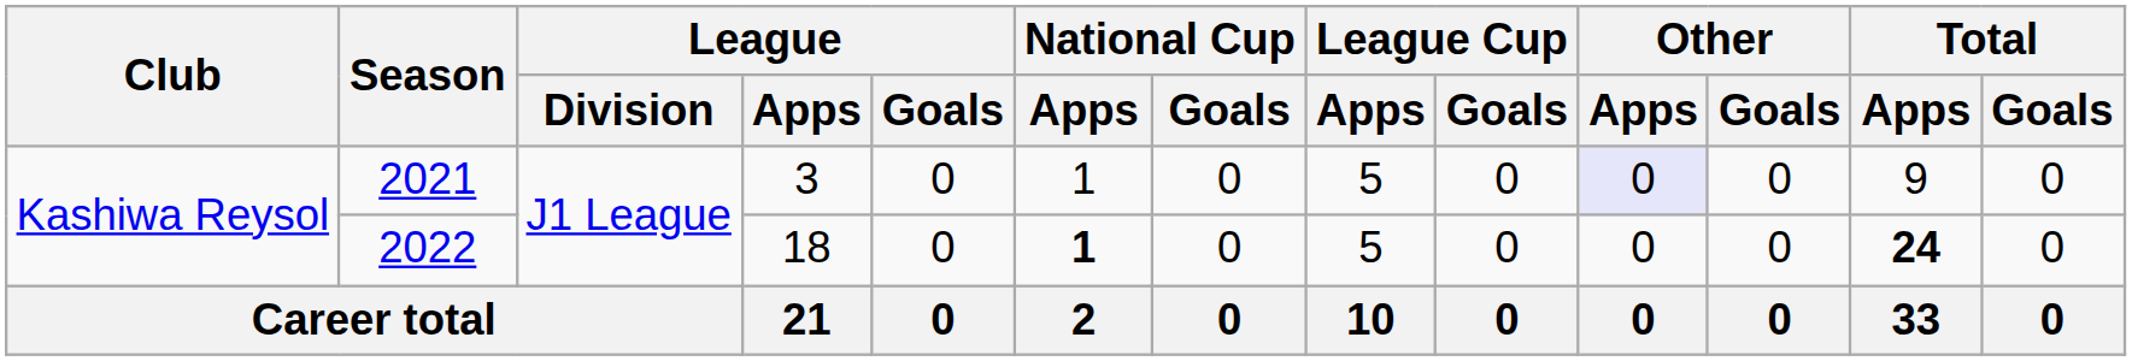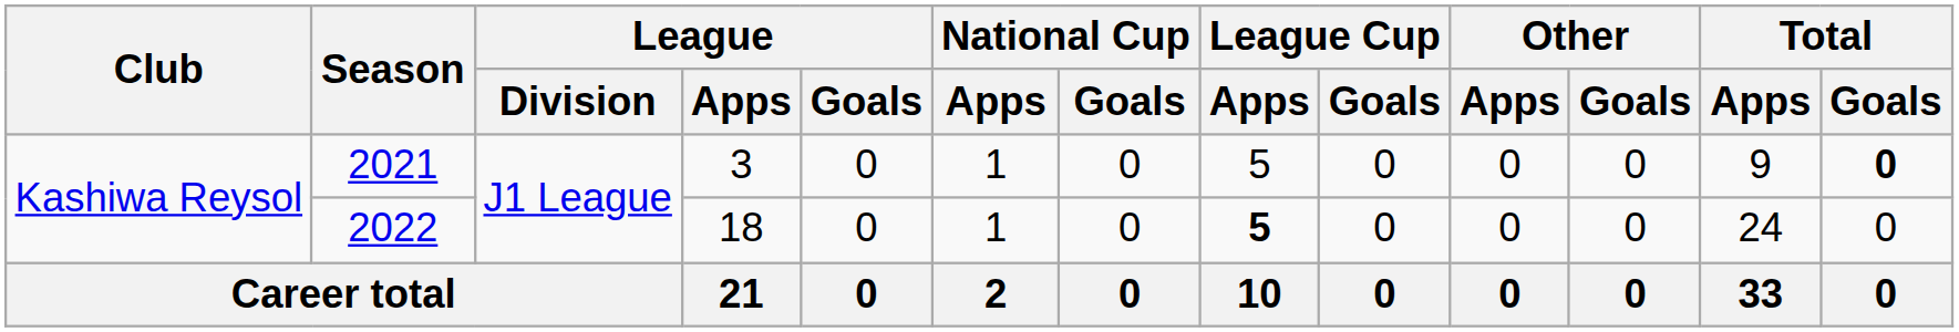2021 | Other / Apps: lavender background -> no background
2021 | Total / Goals: normal -> bold
2022 | National Cup / Apps: bold -> normal
2022 | League Cup / Apps: normal -> bold
2022 | Total / Apps: bold -> normal
